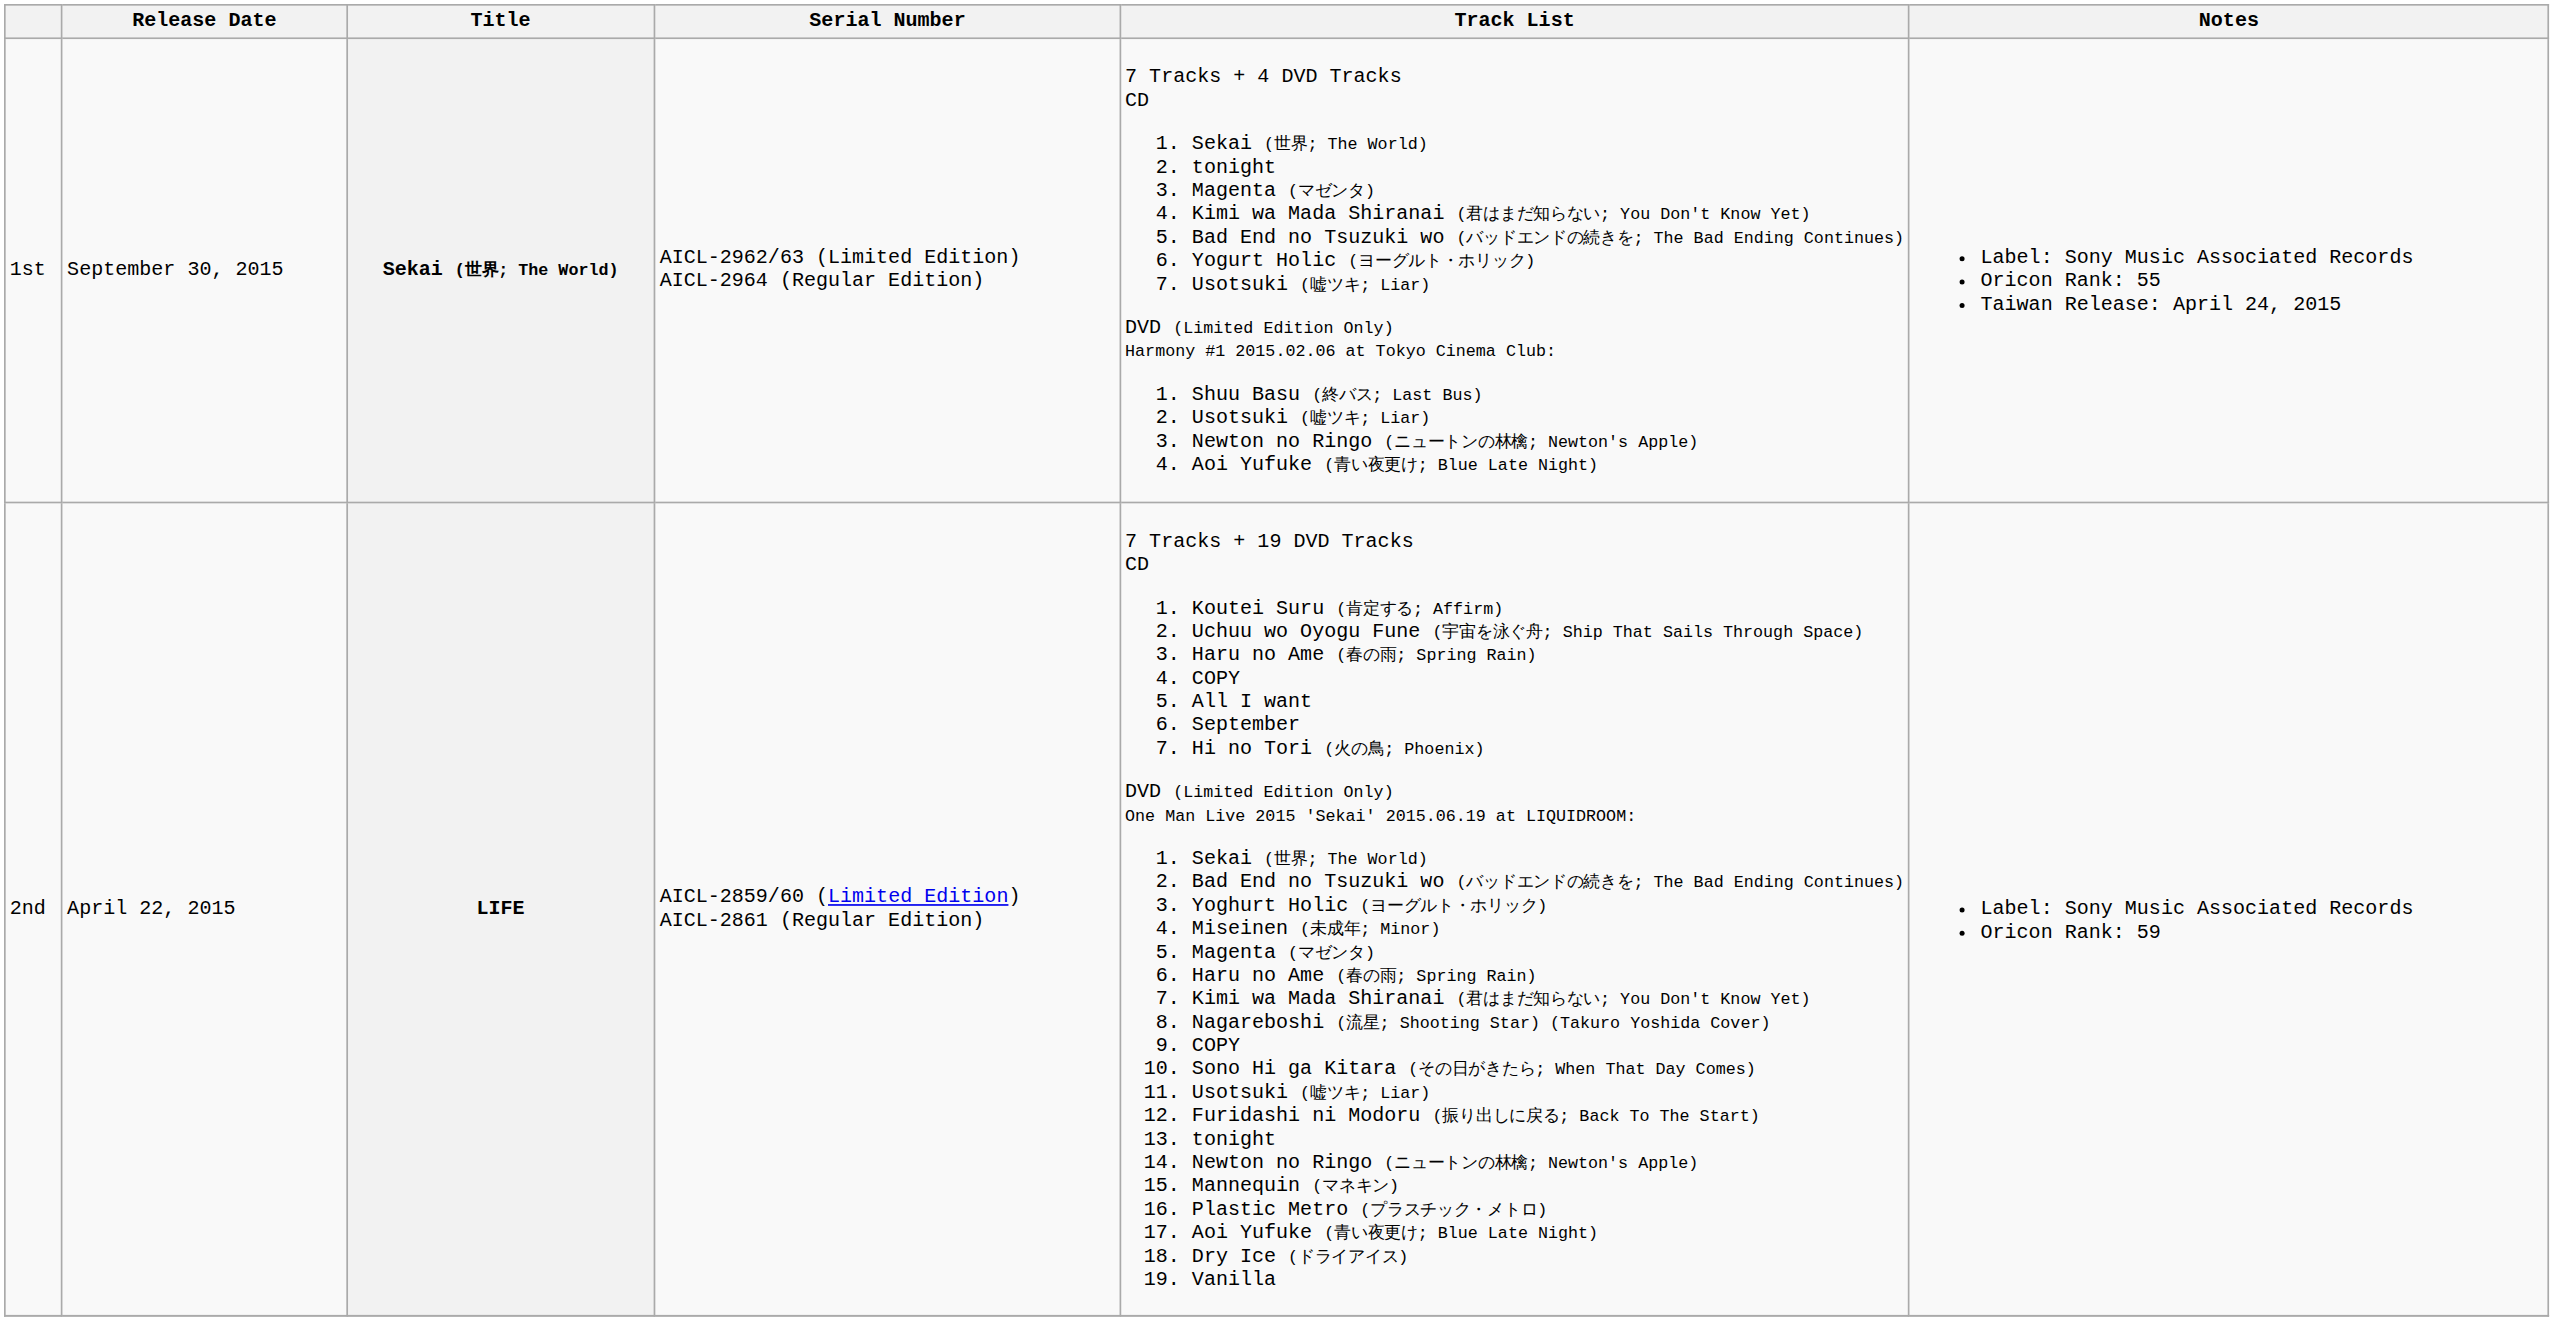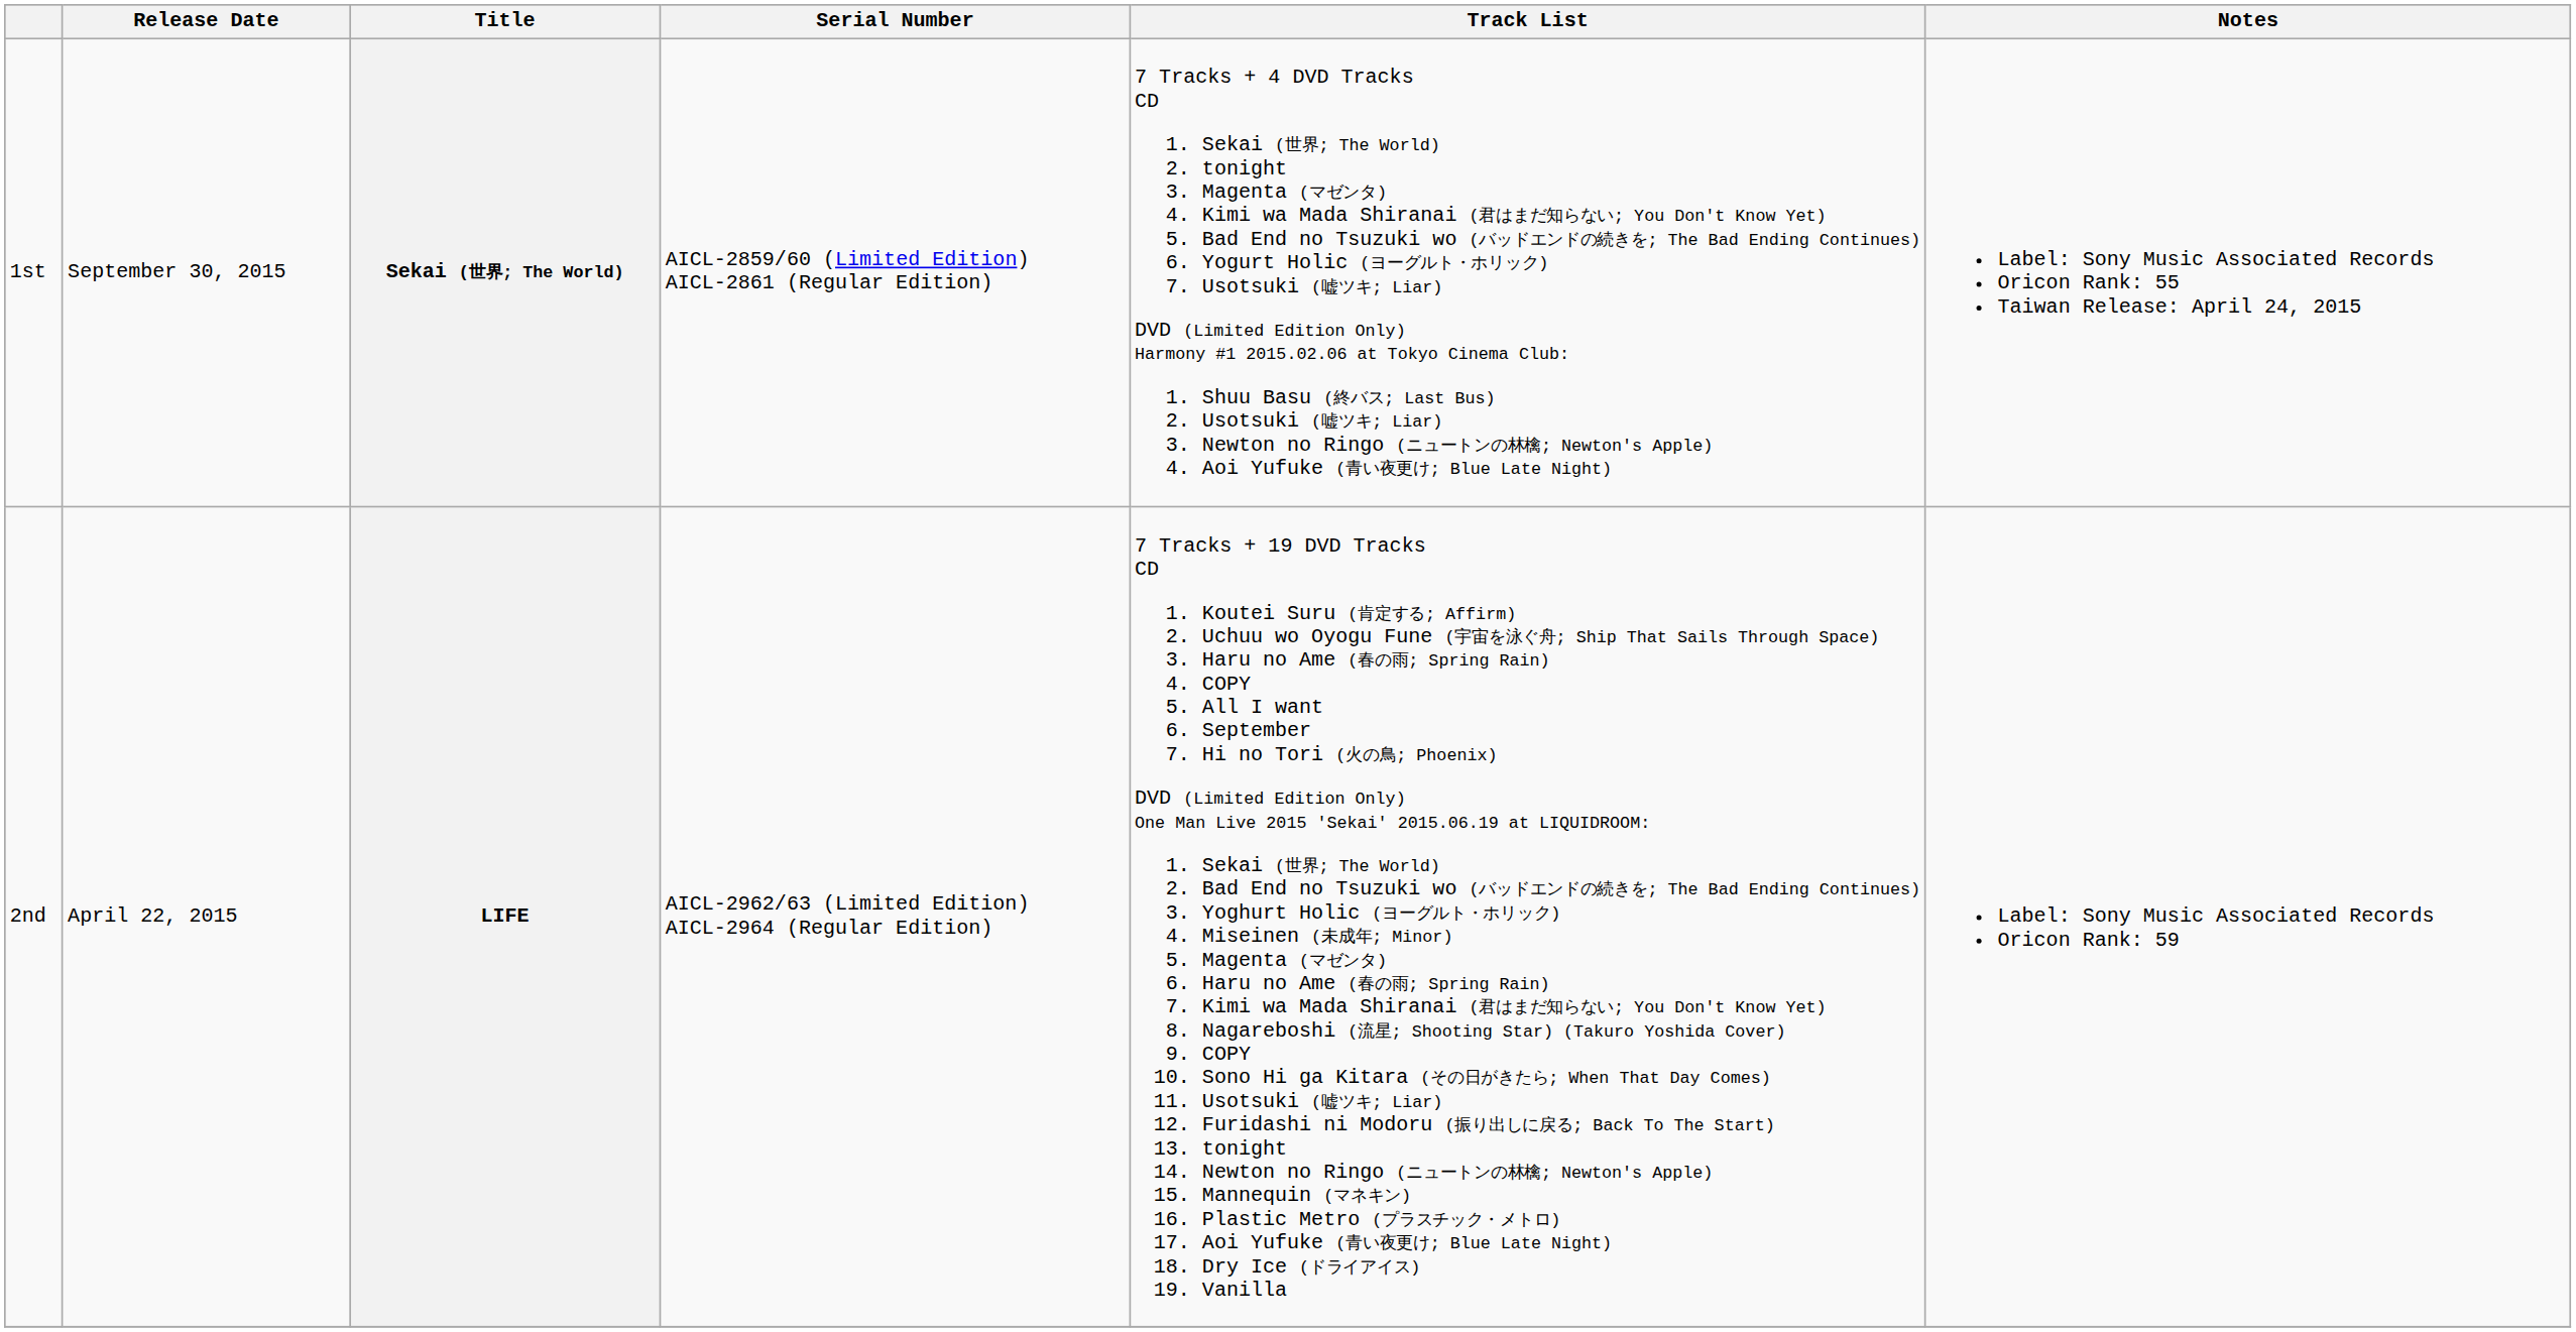Sekai (世界; The World) | Serial Number: AICL-2962/63 (Limited Edition) AICL-2964 (Regular Edition) -> AICL-2859/60 (Limited Edition) AICL-2861 (Regular Edition)
LIFE | Serial Number: AICL-2859/60 (Limited Edition) AICL-2861 (Regular Edition) -> AICL-2962/63 (Limited Edition) AICL-2964 (Regular Edition)
